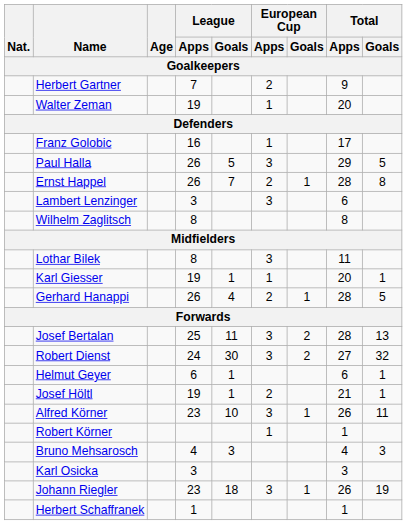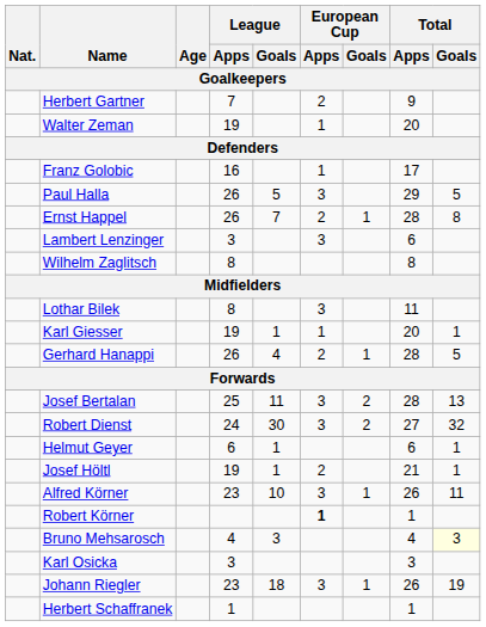Robert Körner | European Cup / Apps: normal -> bold
Bruno Mehsarosch | Total / Goals: no background -> lightyellow background
